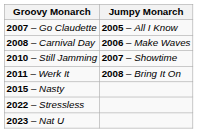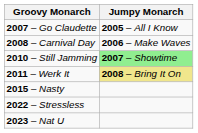2010 – Still Jamming | Jumpy Monarch: no background -> lightgreen background
2011 – Werk It | Jumpy Monarch: no background -> khaki background
